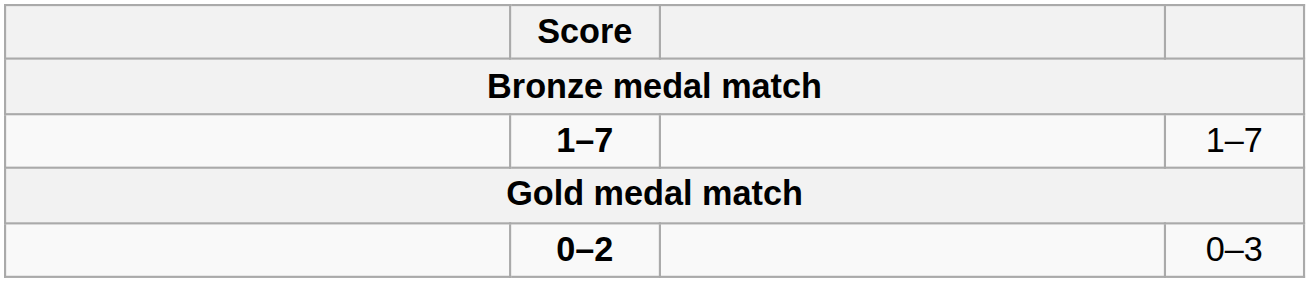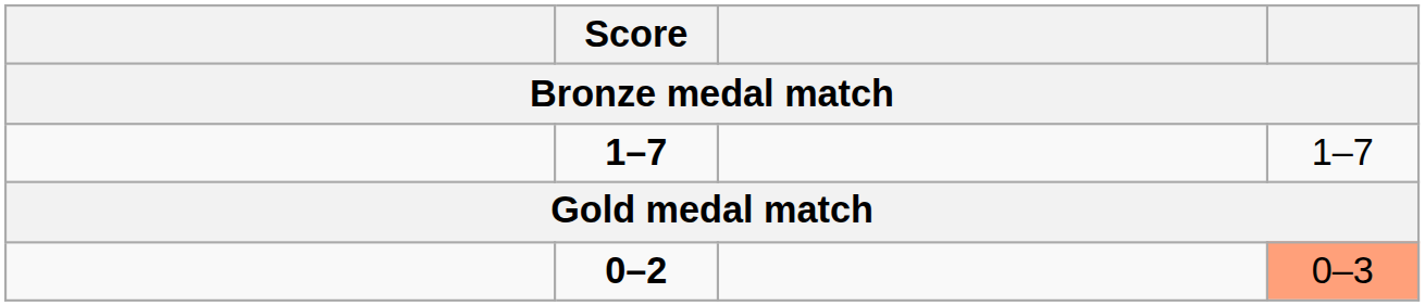0–2 | column 4: no background -> lightsalmon background
